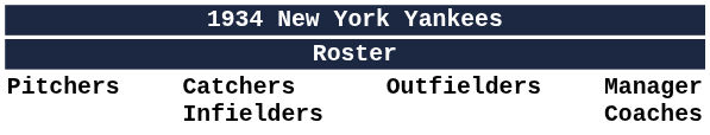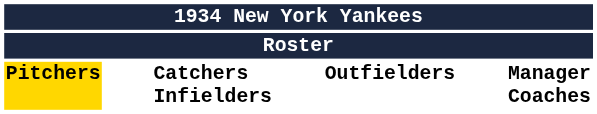Pitchers | column 1: no background -> gold background
